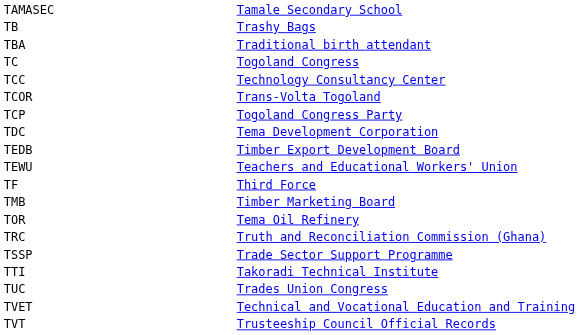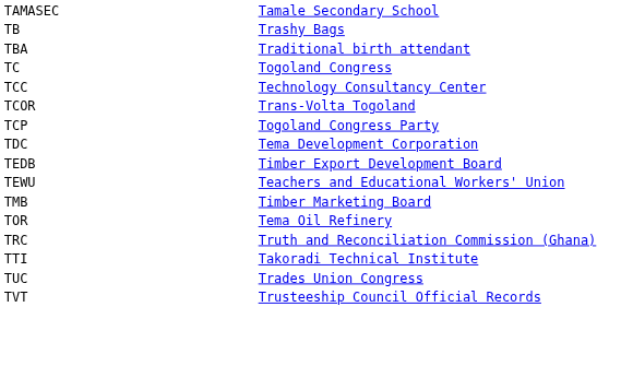- row: TF | Third Force
- row: TSSP | Trade Sector Support Programme
- row: TVET | Technical and Vocational Education and Training
